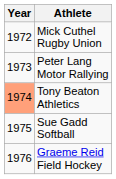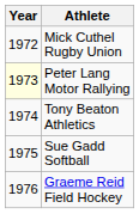Peter Lang Motor Rallying | Year: no background -> lightyellow background
Tony Beaton Athletics | Year: lightsalmon background -> no background
